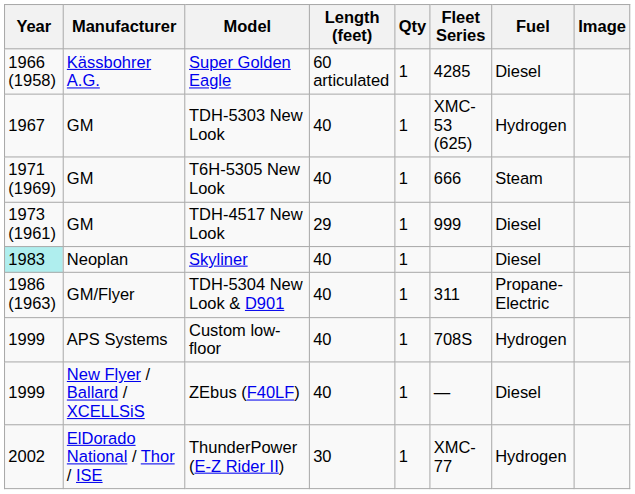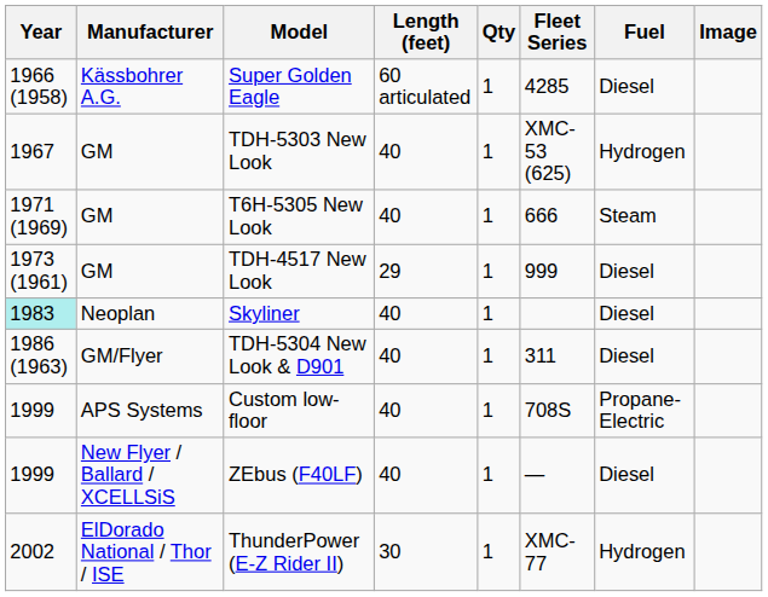TDH-5304 New Look & D901 | Fuel: Propane-Electric -> Diesel
Custom low-floor | Fuel: Hydrogen -> Propane-Electric
